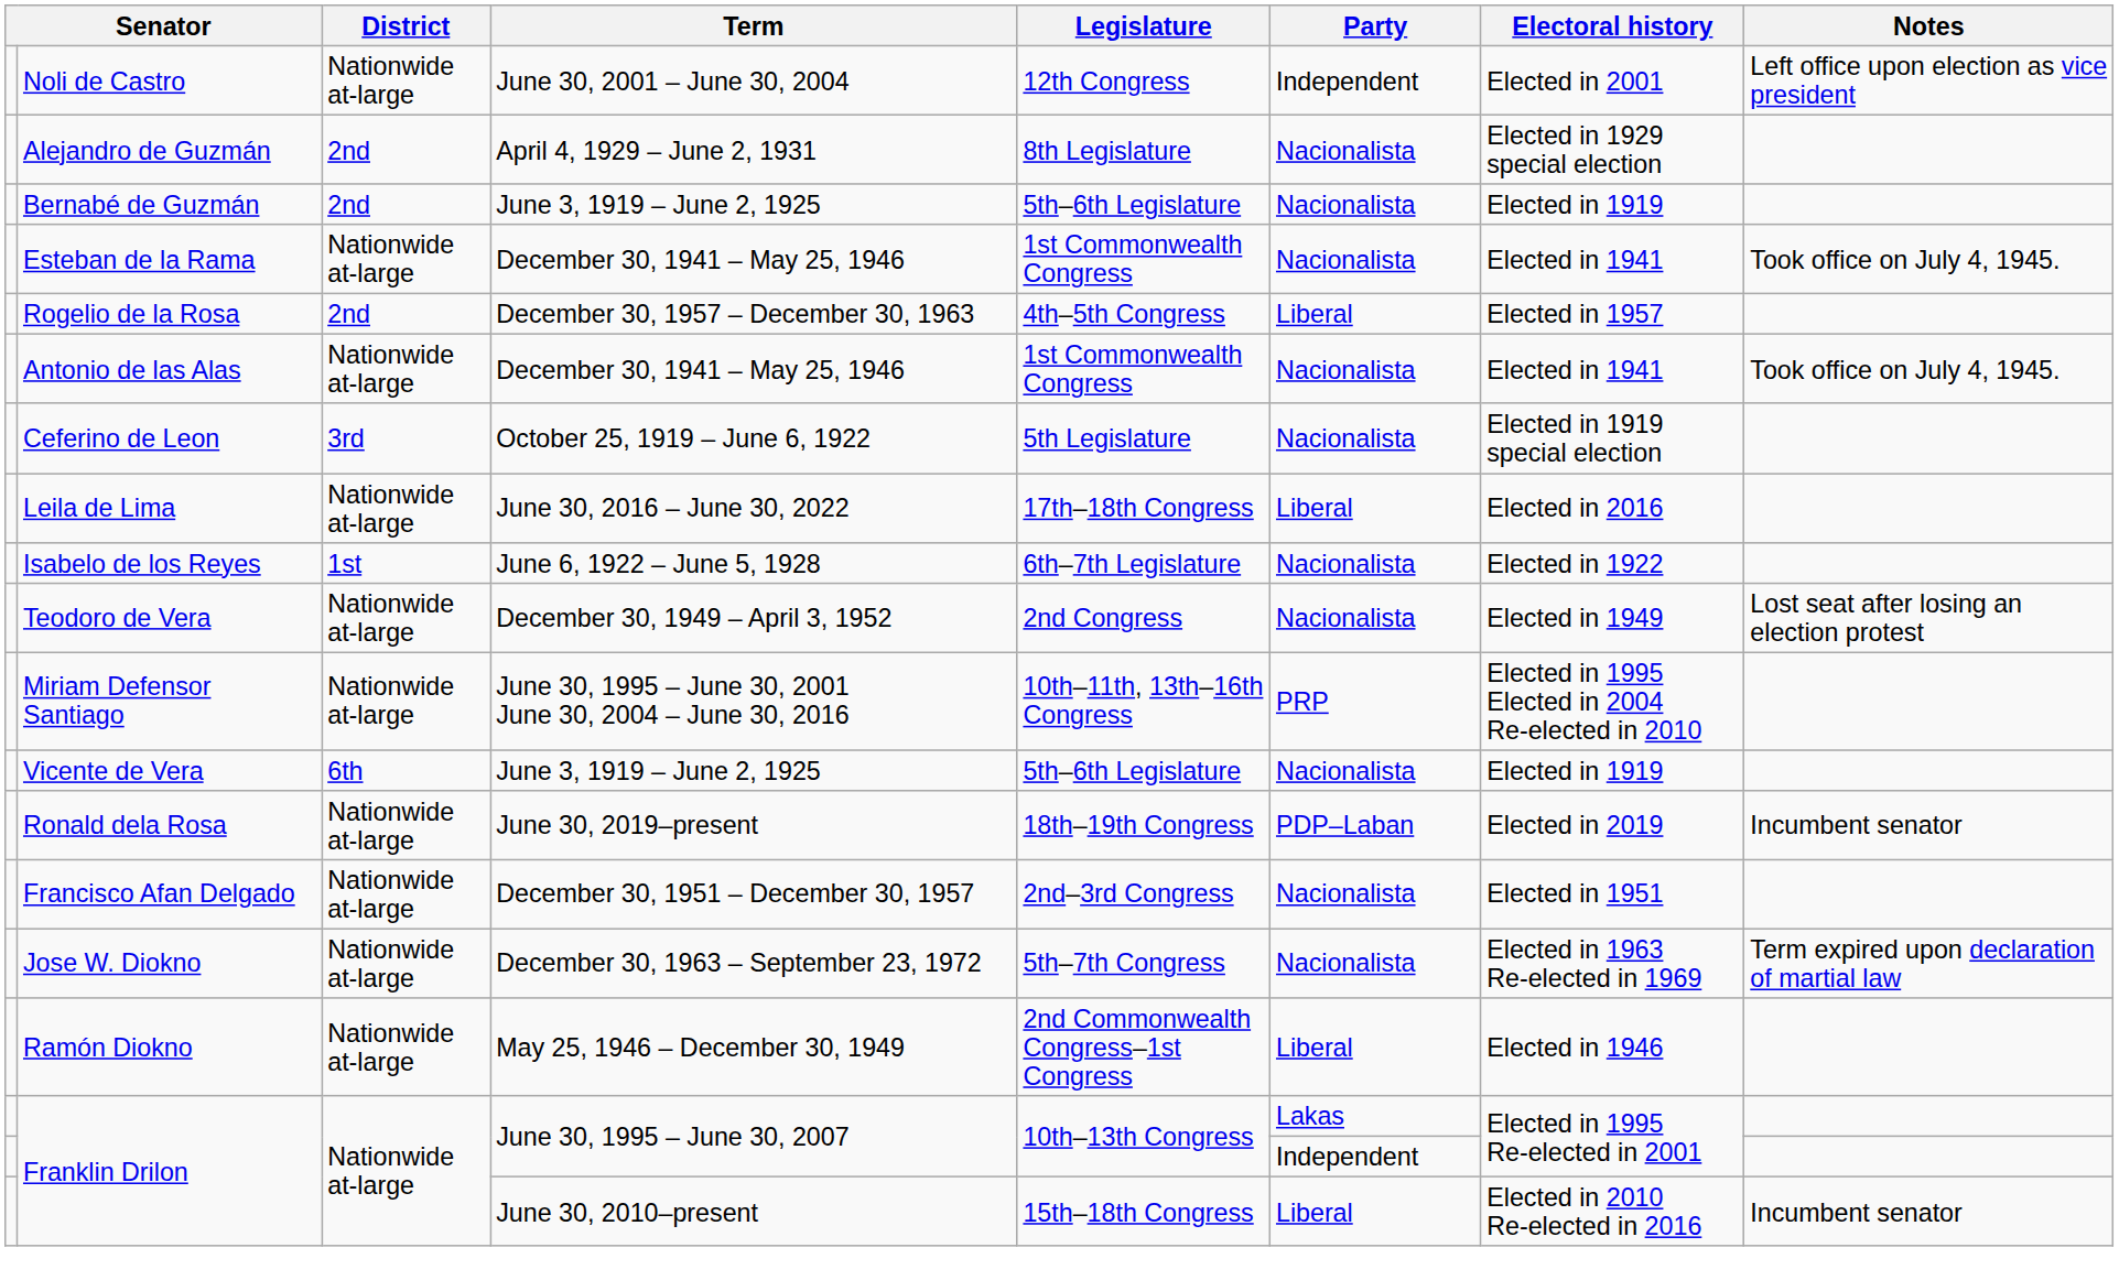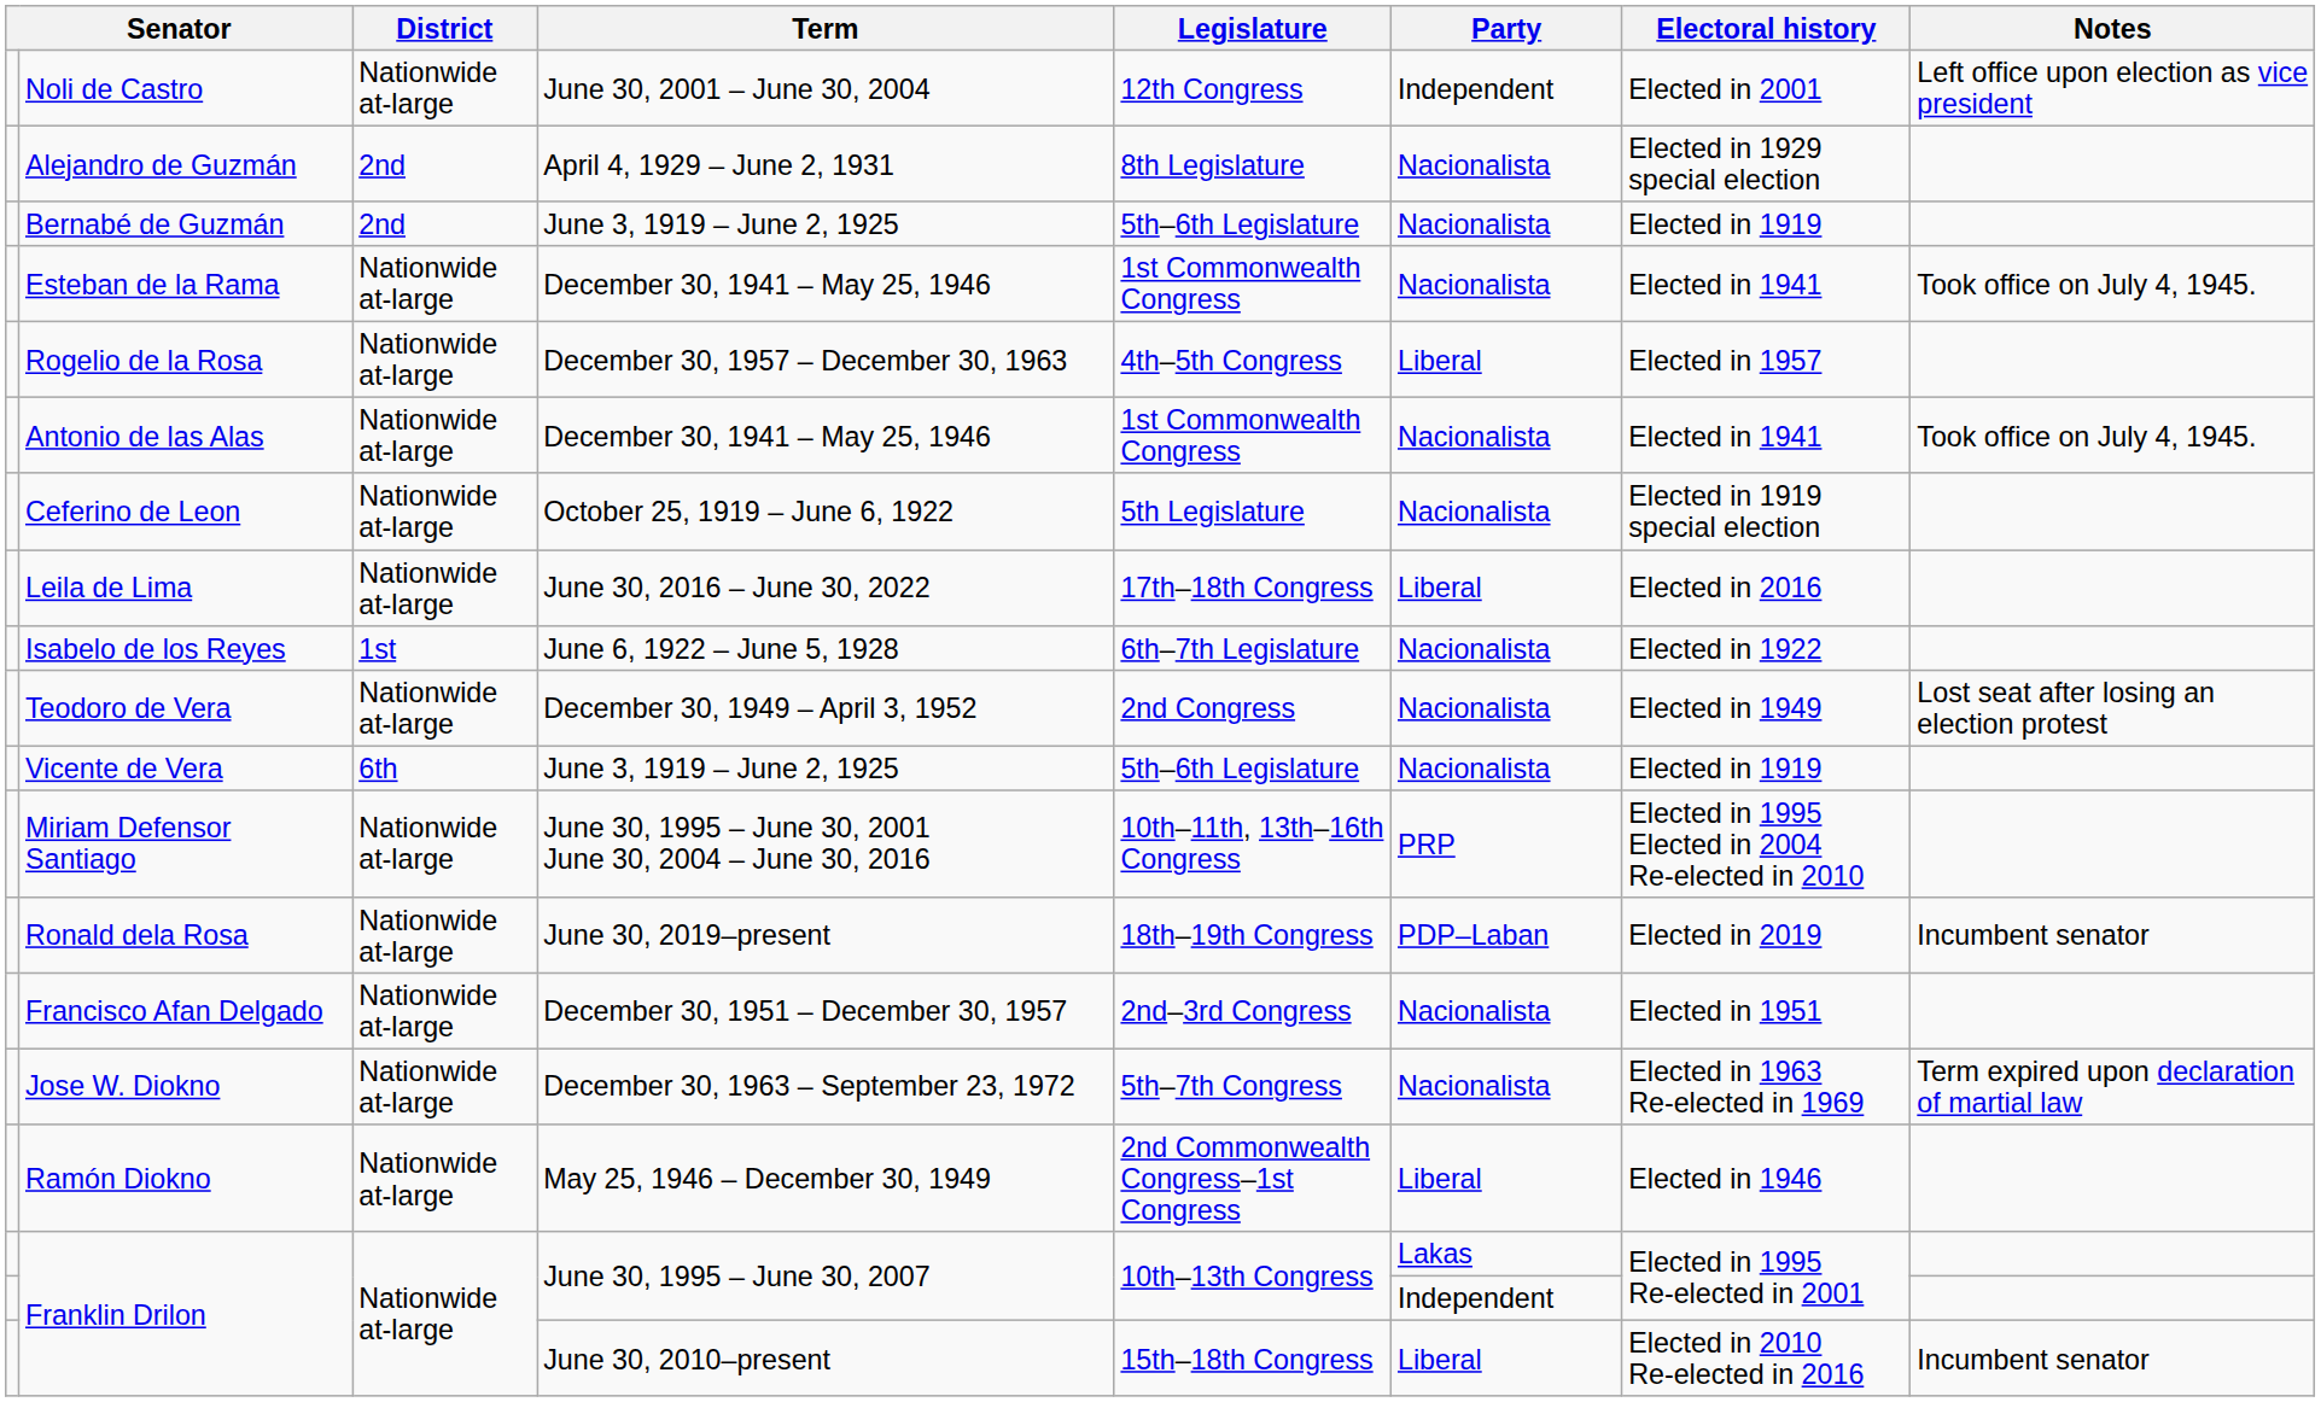Rogelio de la Rosa | District: 2nd -> Nationwide at-large
Ceferino de Leon | District: 3rd -> Nationwide at-large
rows swapped: Vicente de Vera <-> Miriam Defensor Santiago
